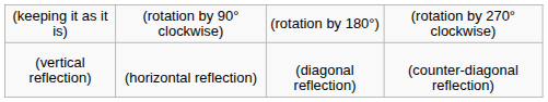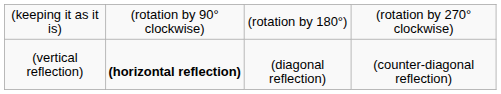(vertical reflection) | column 2: normal -> bold
